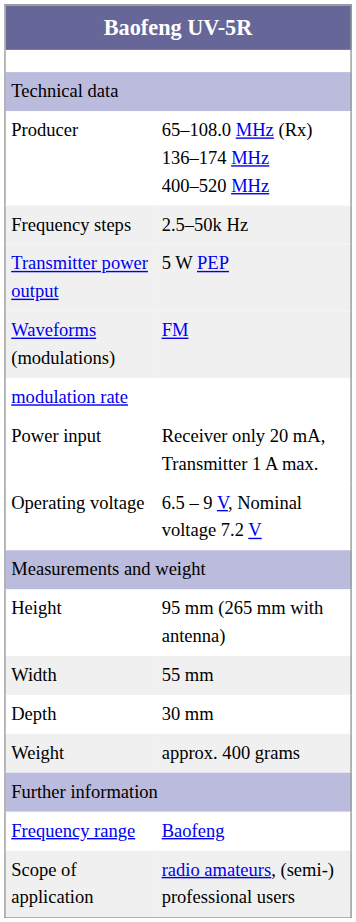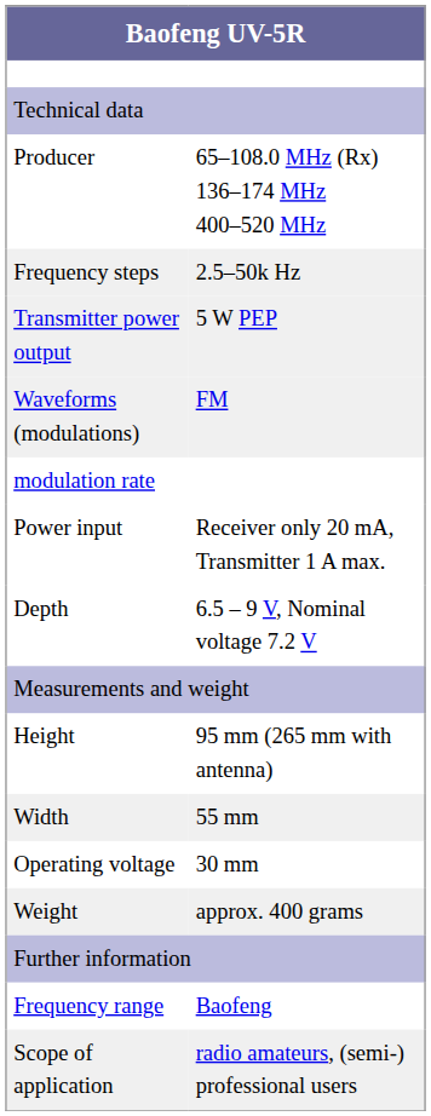row 9 | column 1: Operating voltage -> Depth
row 13 | column 1: Depth -> Operating voltage
